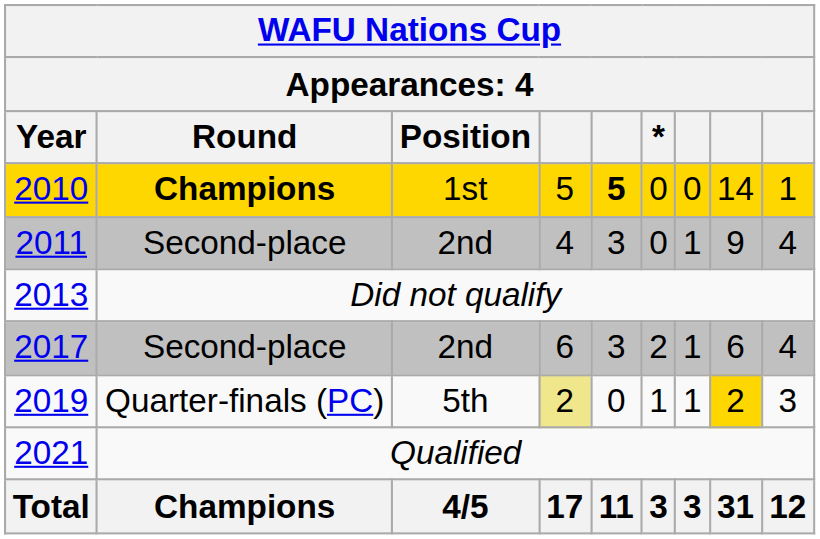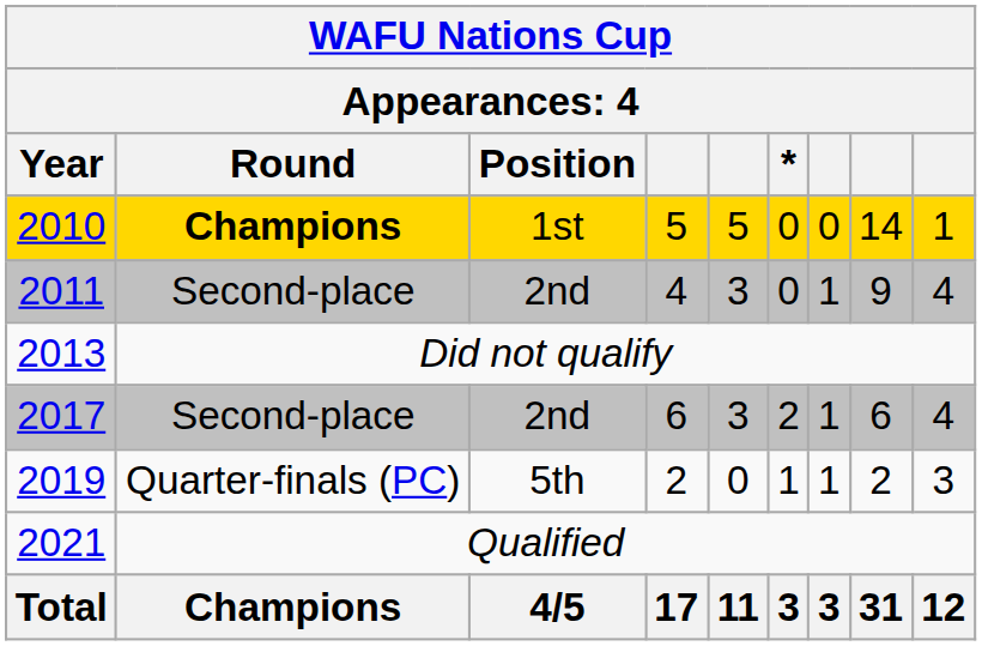2010 | column 5: bold -> normal
2019 | column 4: khaki background -> no background
2019 | column 8: gold background -> no background
